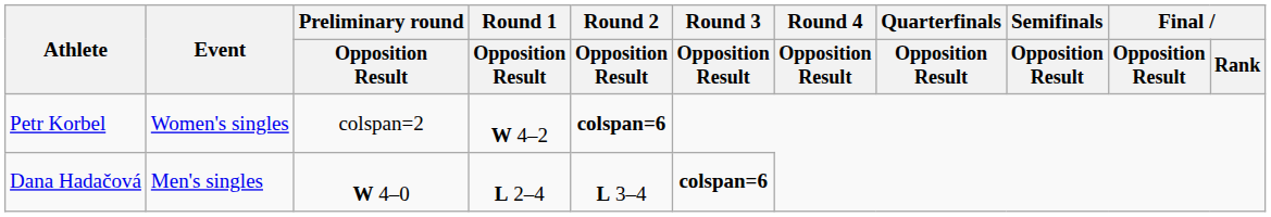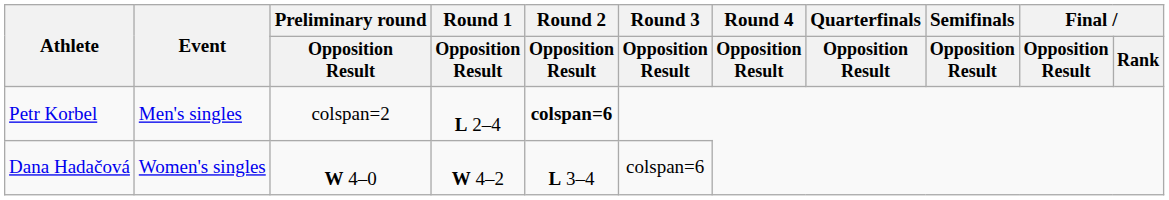Petr Korbel | Event: Women's singles -> Men's singles
Petr Korbel | Round 1 / Opposition Result: W 4–2 -> L 2–4
Dana Hadačová | Event: Men's singles -> Women's singles
Dana Hadačová | Round 1 / Opposition Result: L 2–4 -> W 4–2
Dana Hadačová | Round 3 / Opposition Result: bold -> normal
